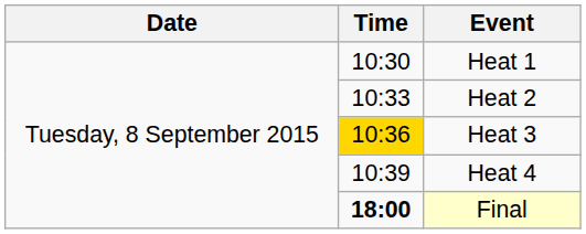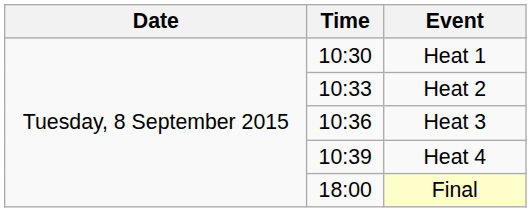Heat 3 | Time: gold background -> no background
Final | Time: bold -> normal
